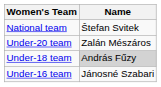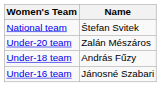Under-18 team | Name: lightgrey background -> no background
